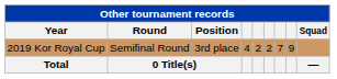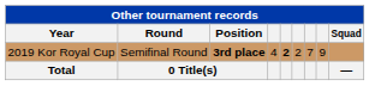2019 Kor Royal Cup | Position: normal -> bold
2019 Kor Royal Cup | column 5: normal -> bold
